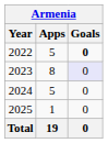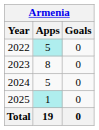2022 | Apps: no background -> paleturquoise background
2022 | Goals: bold -> normal
2023 | Goals: lavender background -> no background
2025 | Apps: no background -> paleturquoise background
